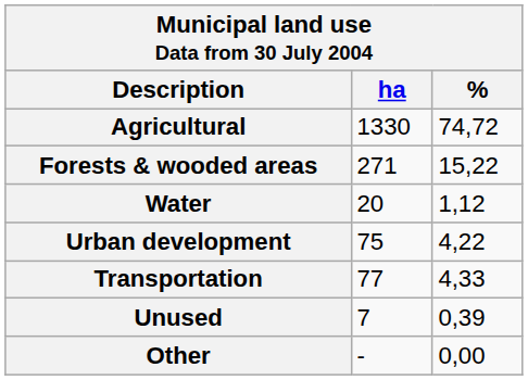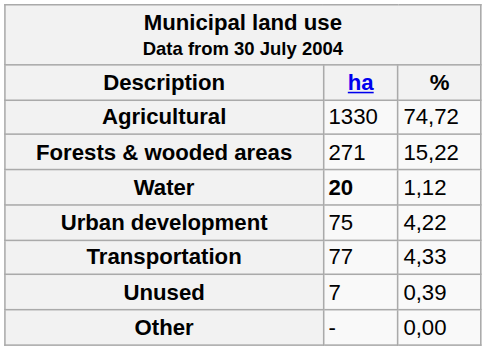Water | ha: normal -> bold
